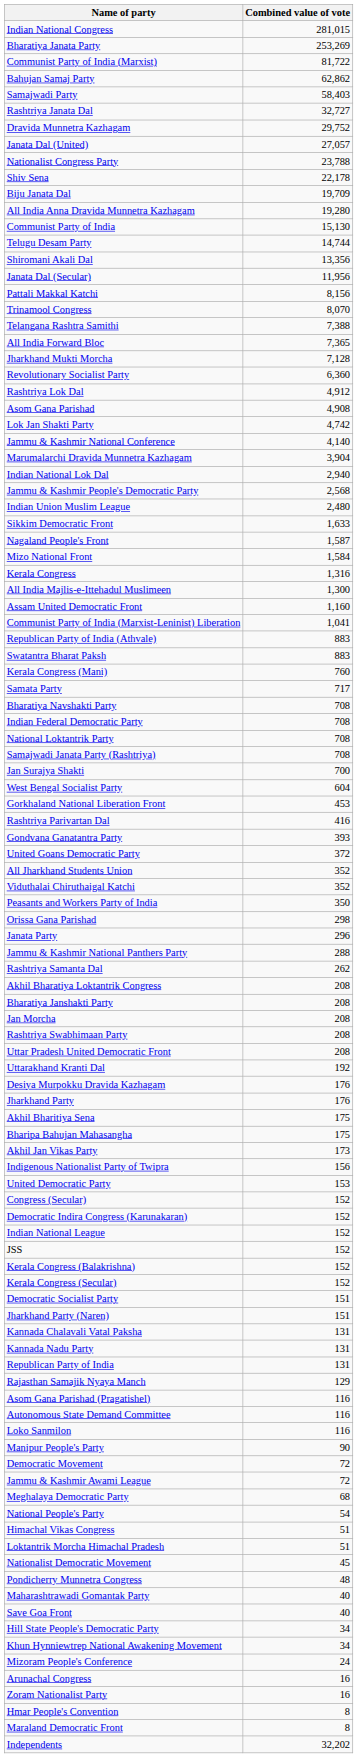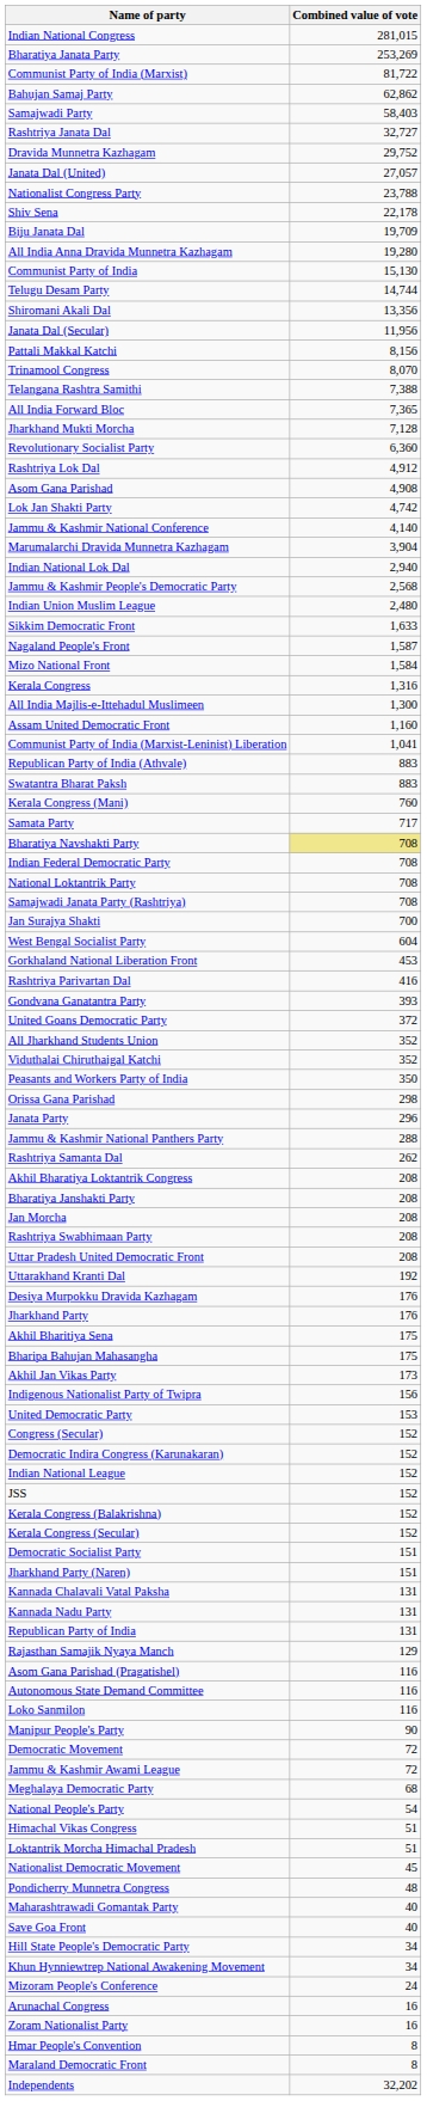Bharatiya Navshakti Party | Combined value of vote: no background -> khaki background
